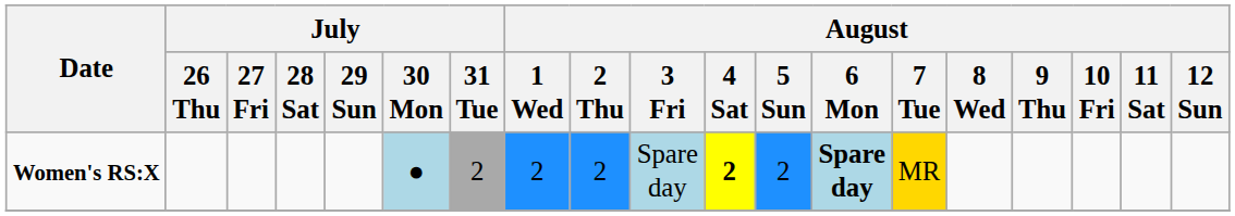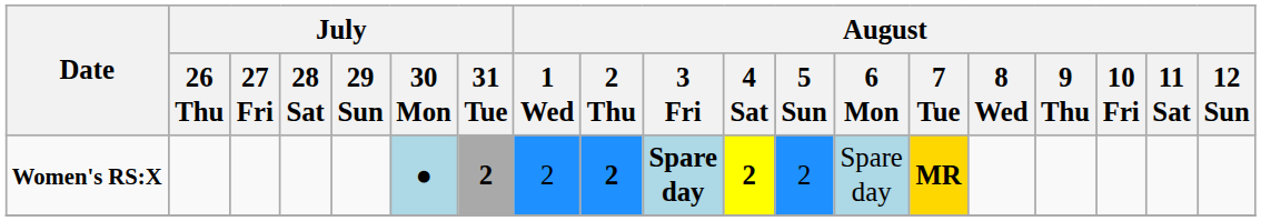Women's RS:X | July / 31 Tue: normal -> bold
Women's RS:X | August / 2 Thu: normal -> bold
Women's RS:X | August / 3 Fri: normal -> bold
Women's RS:X | August / 6 Mon: bold -> normal
Women's RS:X | August / 7 Tue: normal -> bold
